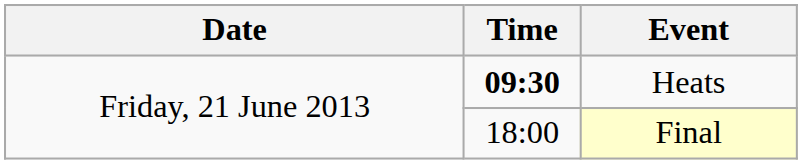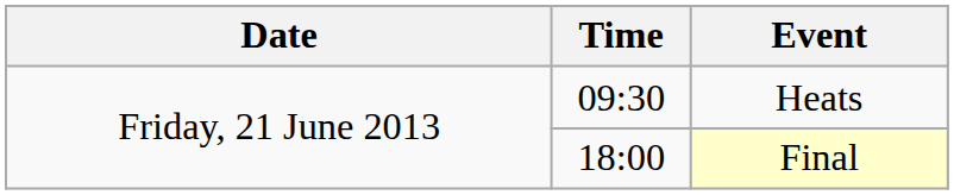Heats | Time: bold -> normal
